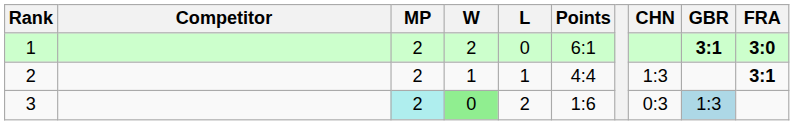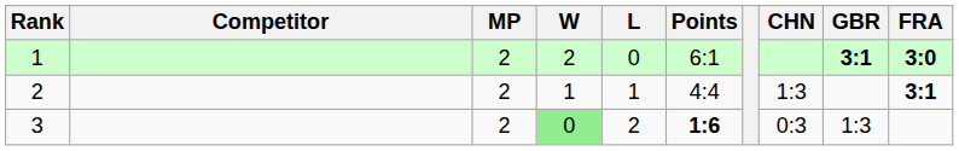3 | MP: paleturquoise background -> no background
3 | Points: normal -> bold
3 | GBR: lightblue background -> no background
